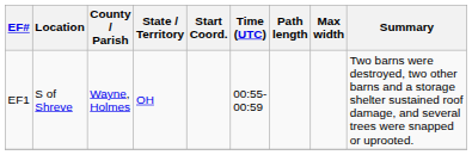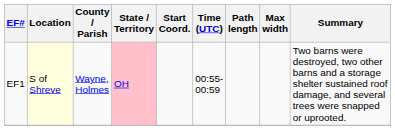EF1 | Location: no background -> lightyellow background
EF1 | State / Territory: no background -> pink background
